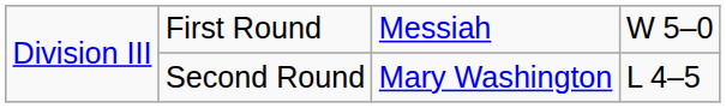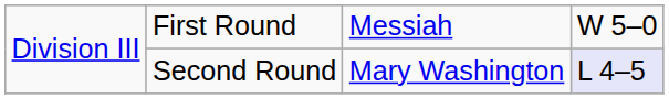Division III / Second Round | column 4: no background -> lavender background
